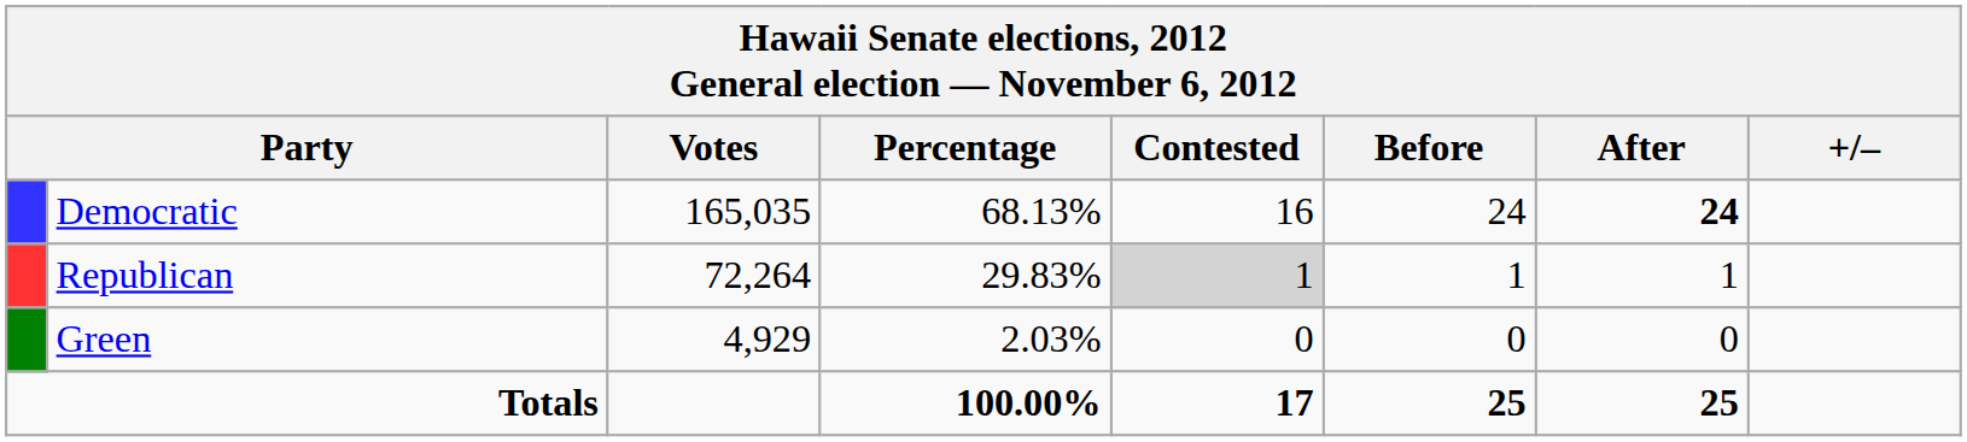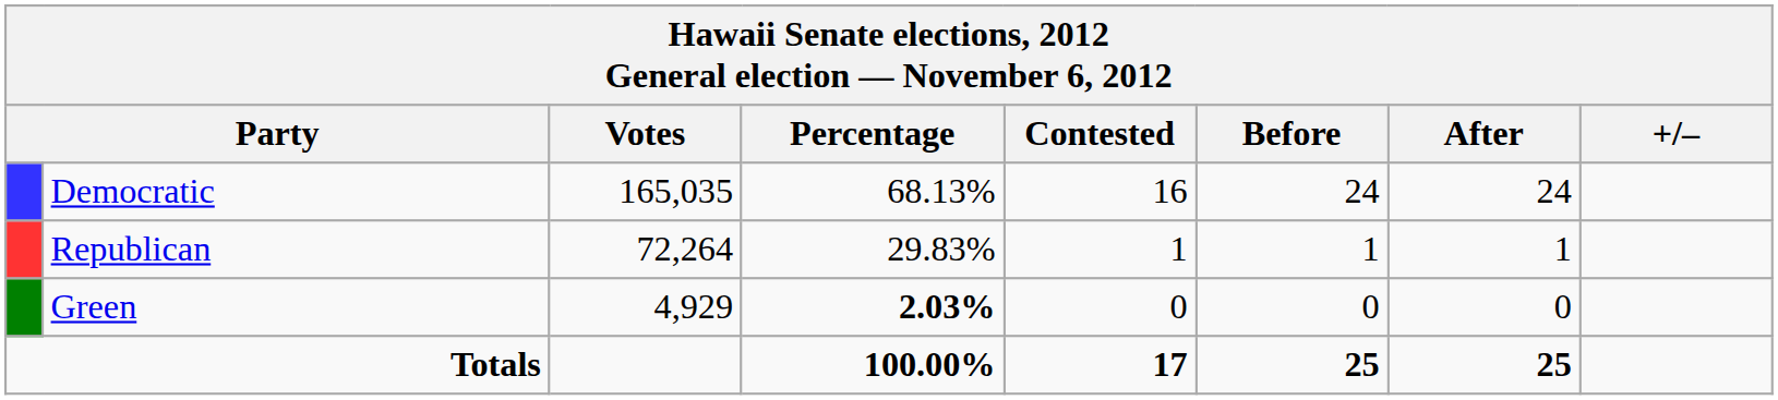Democratic | After: bold -> normal
Republican | Contested: lightgrey background -> no background
Green | Percentage: normal -> bold
